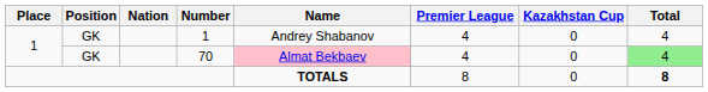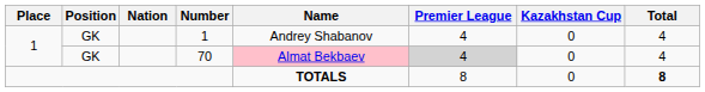70 | Premier League: no background -> lightgrey background
70 | Total: lightgreen background -> no background
